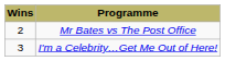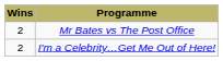I'm a Celebrity…Get Me Out of Here! | Wins: 3 -> 2
